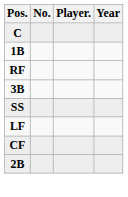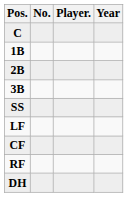rows swapped: 2B <-> RF
+ row: DH
